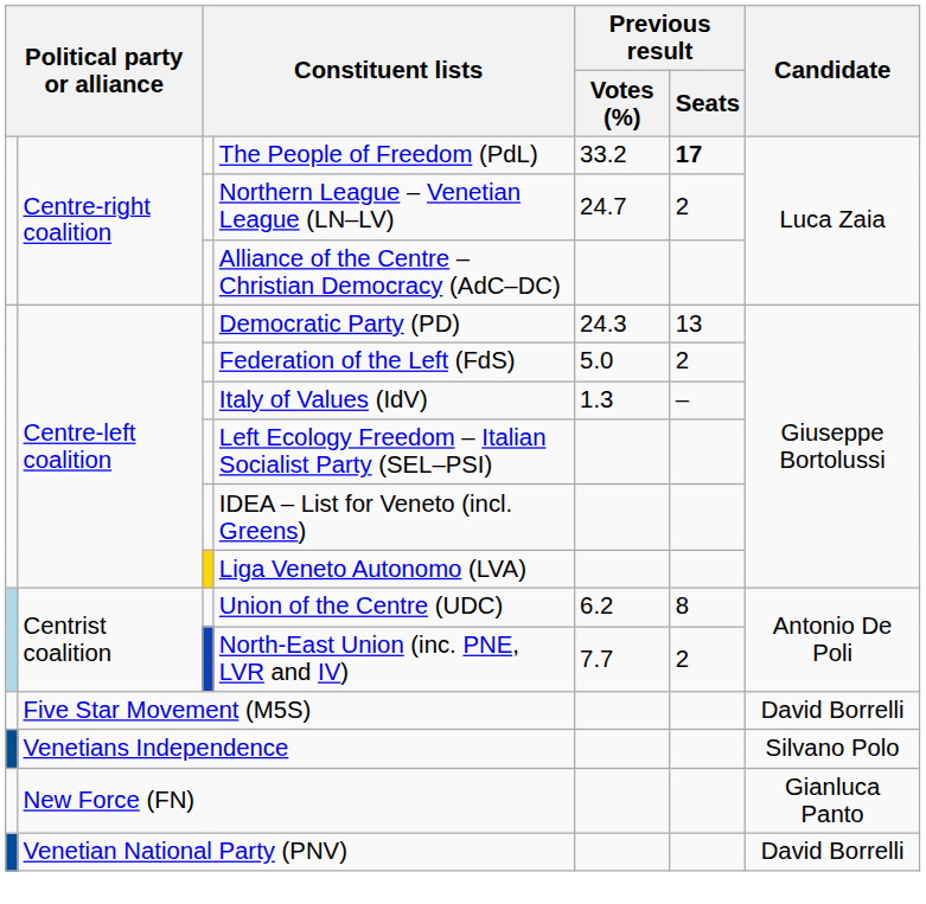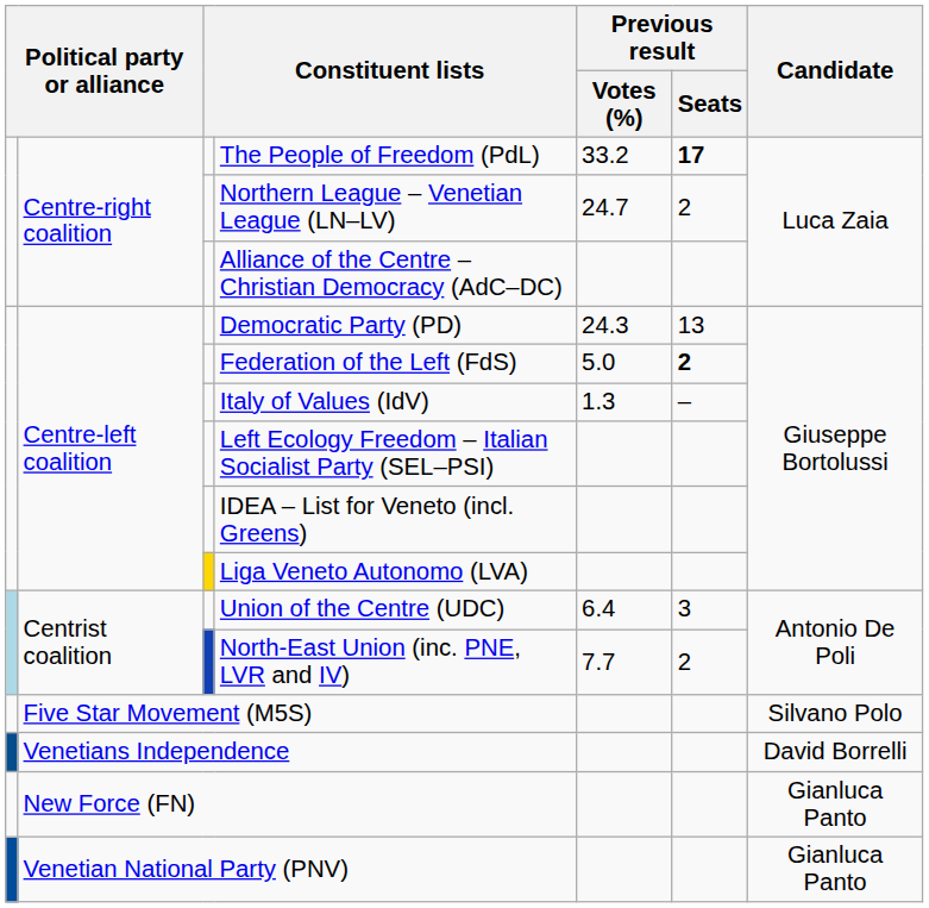Federation of the Left (FdS) | Previous result / Seats: normal -> bold
Union of the Centre (UDC) | Previous result / Votes (%): 6.2 -> 6.4
Union of the Centre (UDC) | Previous result / Seats: 8 -> 3
Five Star Movement (M5S) | Candidate: David Borrelli -> Silvano Polo
Venetians Independence | Candidate: Silvano Polo -> David Borrelli
Venetian National Party (PNV) | Candidate: David Borrelli -> Gianluca Panto
